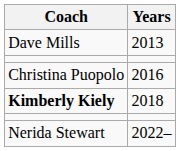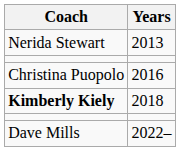row 2 | Coach: Dave Mills -> Nerida Stewart
row 7 | Coach: Nerida Stewart -> Dave Mills
